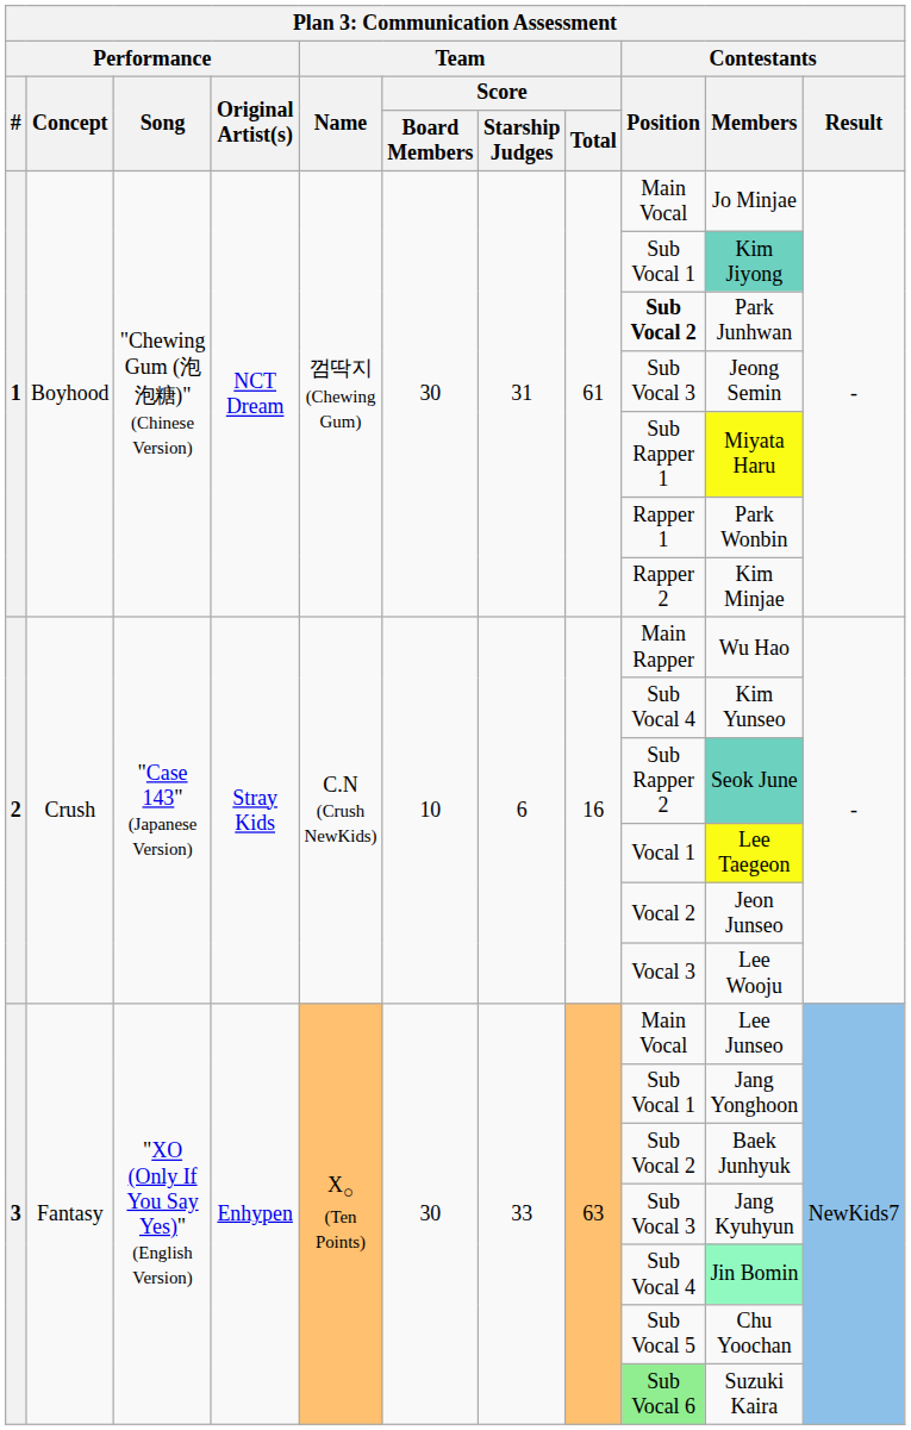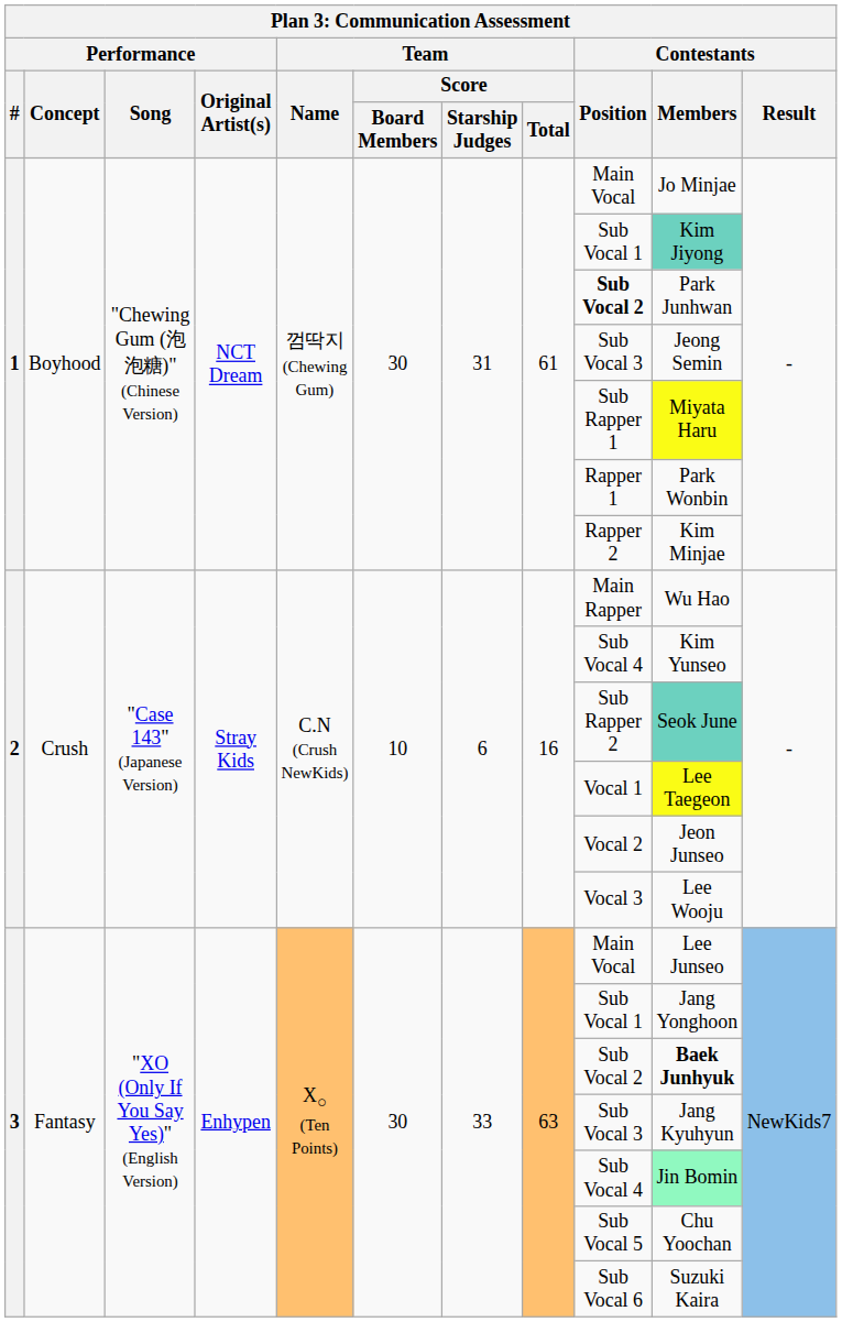row 20 | Contestants / Members: normal -> bold
row 24 | Contestants / Position: lightgreen background -> no background
